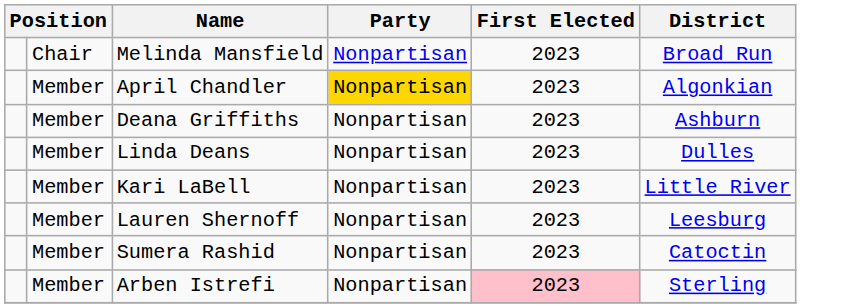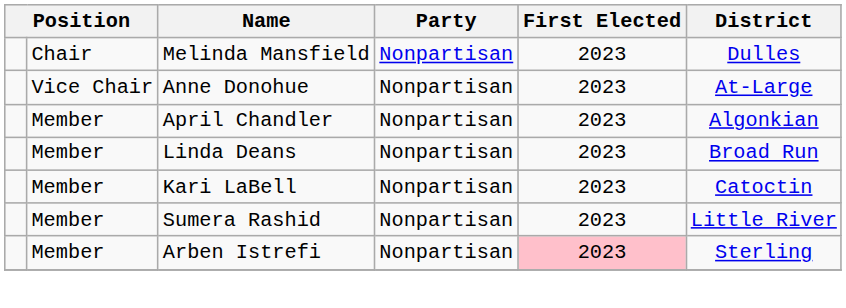Melinda Mansfield | District: Broad Run -> Dulles
+ row: Vice Chair | Anne Donohue | Nonpartisan | 2023 | At-Large
April Chandler | Party: gold background -> no background
- row: Member | Deana Griffiths | Nonpartisan | 2023 | Ashburn
Linda Deans | District: Dulles -> Broad Run
Kari LaBell | District: Little River -> Catoctin
- row: Member | Lauren Shernoff | Nonpartisan | 2023 | Leesburg
Sumera Rashid | District: Catoctin -> Little River
